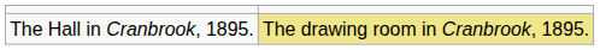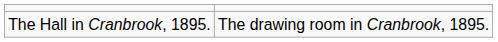The Hall in Cranbrook, 1895. | column 2: khaki background -> no background
